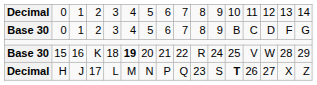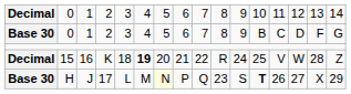15 | column 1: Base 30 -> Decimal
15 | column 16: 29 -> Z
H | column 1: Decimal -> Base 30
H | column 7: no background -> lightyellow background
H | column 16: Z -> 29
